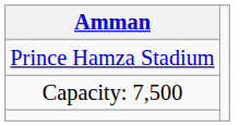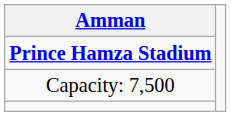Prince Hamza Stadium | Amman: normal -> bold
